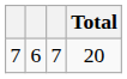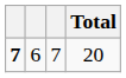row 2 | column 1: normal -> bold
